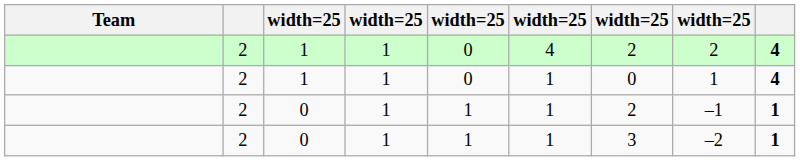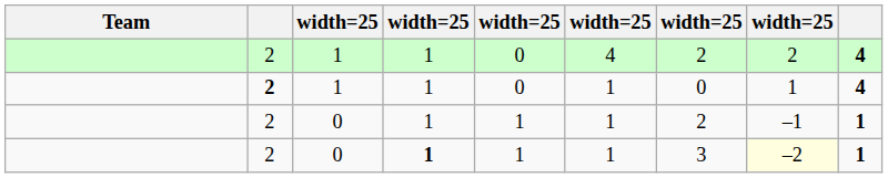row 3 | column 2: normal -> bold
row 5 | column 4: normal -> bold
row 5 | column 8: no background -> lightyellow background
